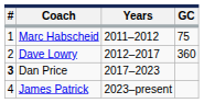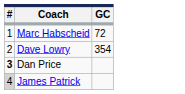- column: Years | 2011–2012 | 2012–2017 | 2017–2023 | 2023–present
Marc Habscheid | GC: 75 -> 72
Dave Lowry | GC: 360 -> 354
James Patrick | #: no background -> lightgrey background
